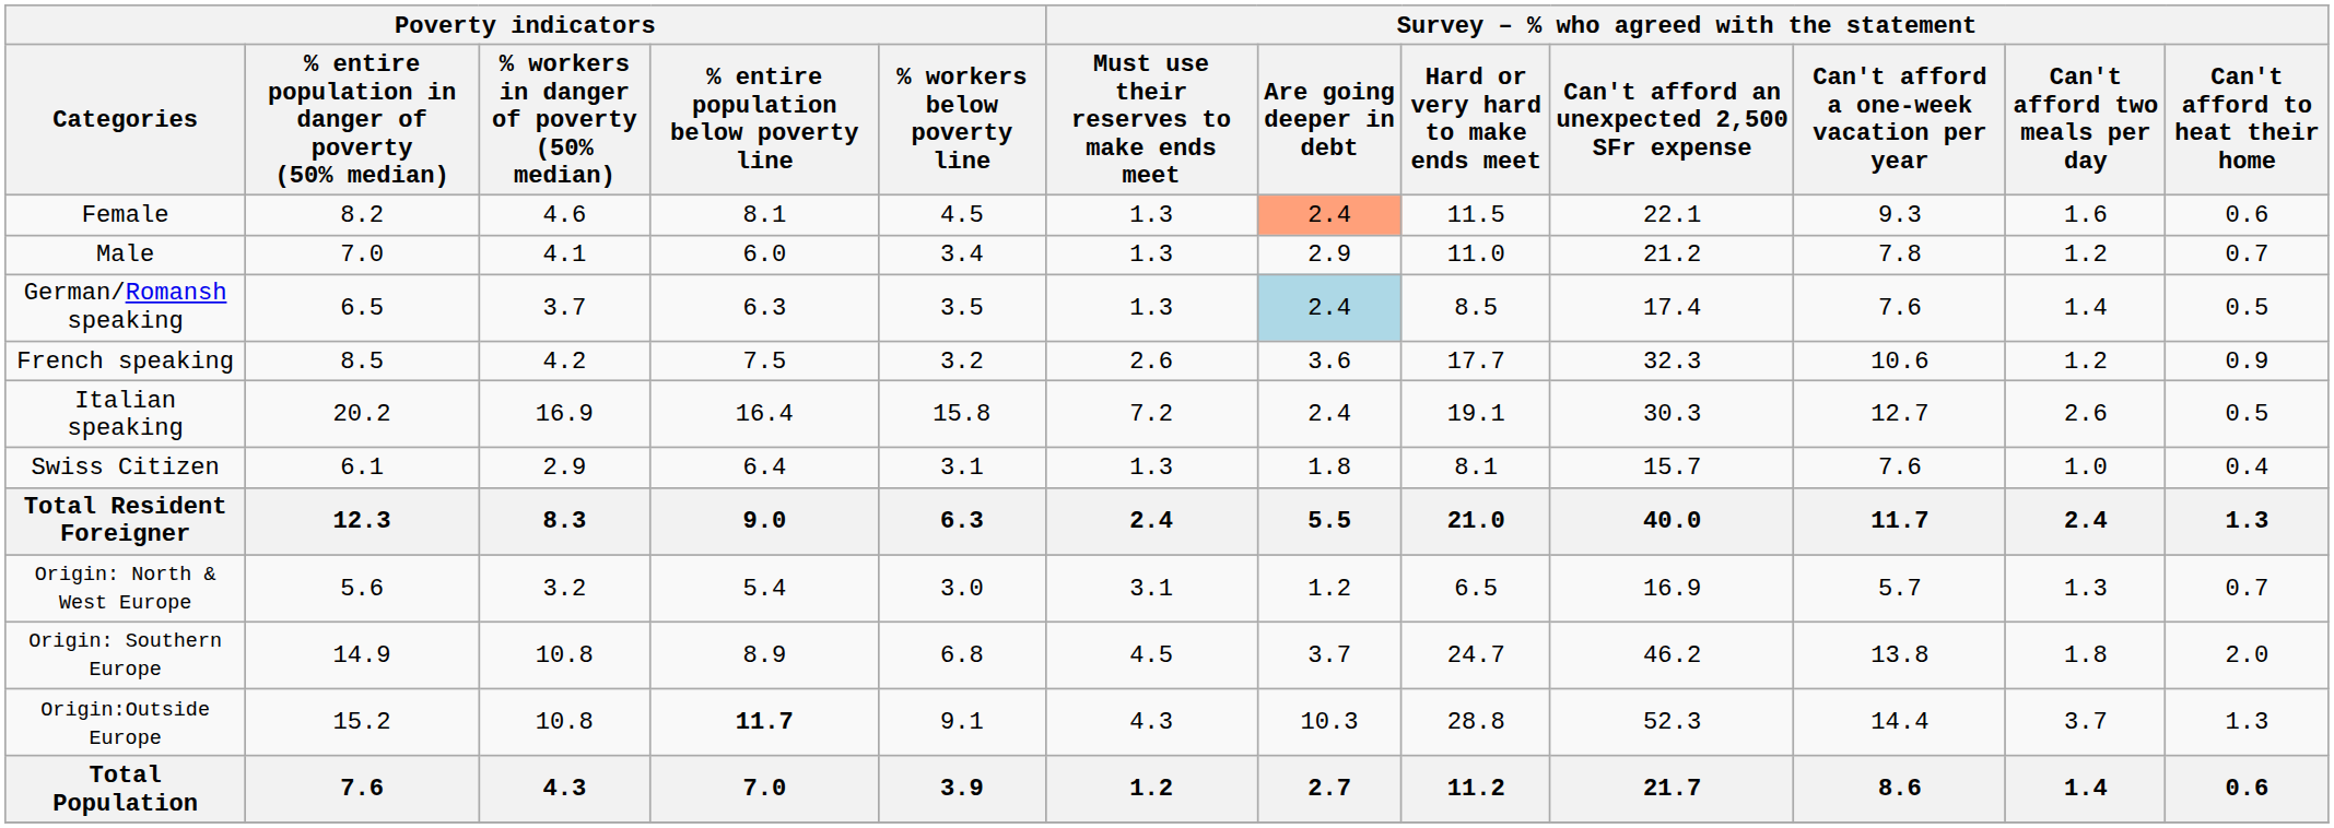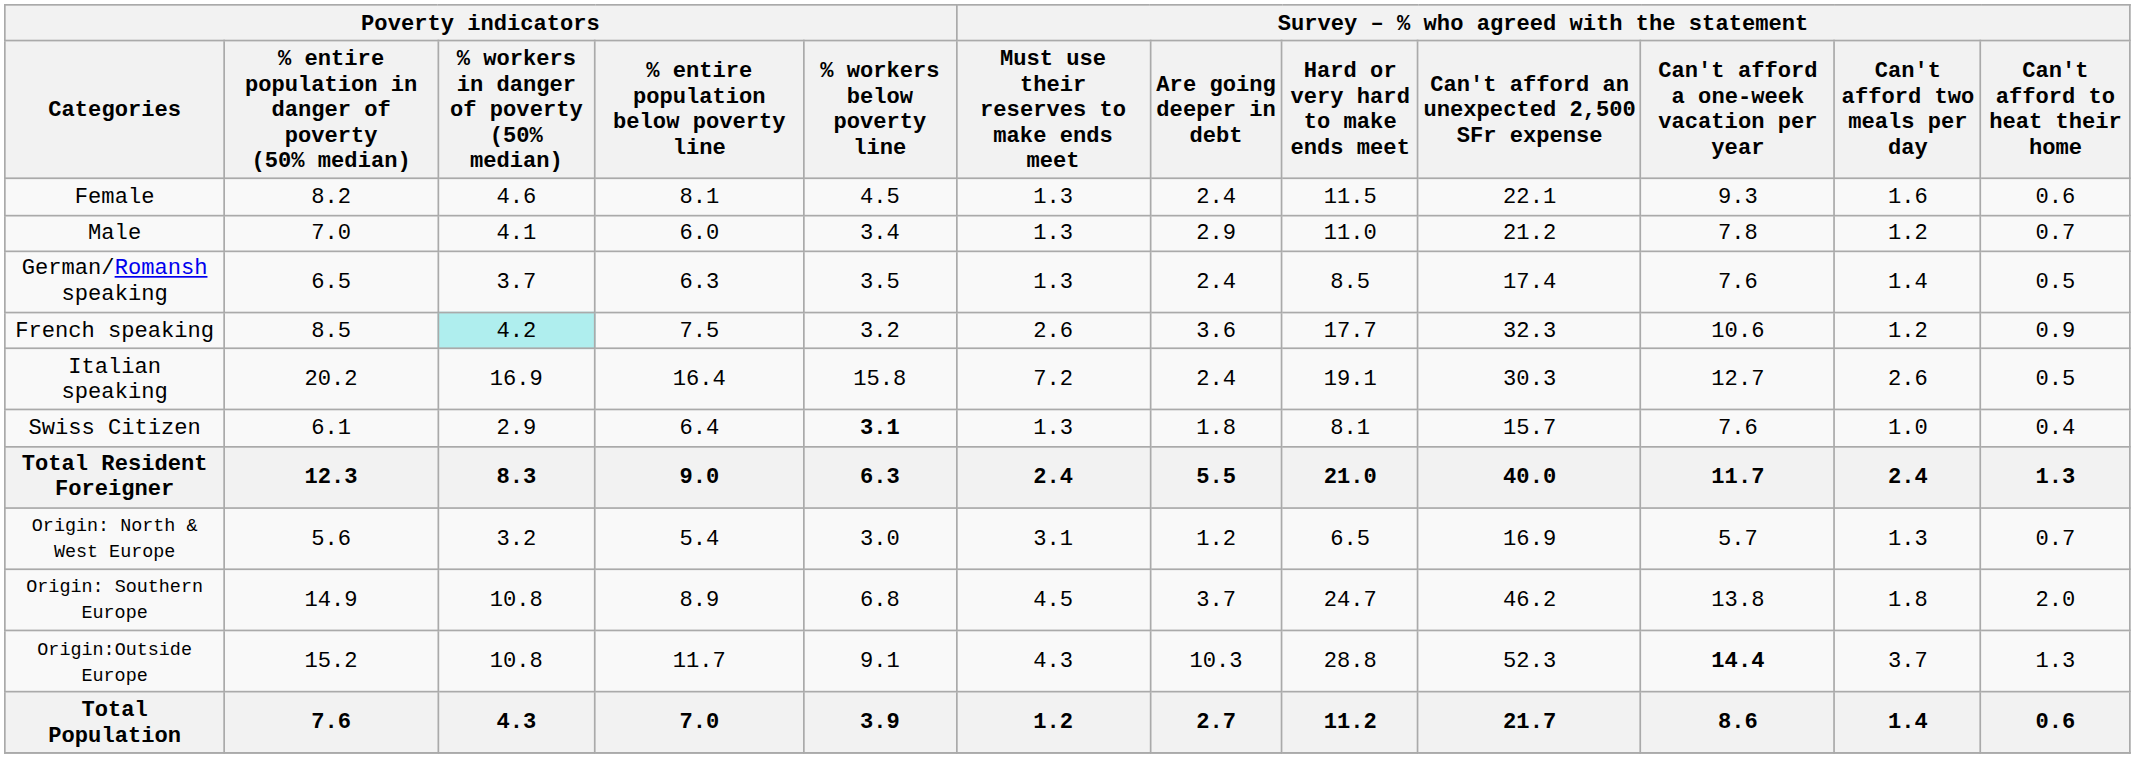Female | column 7: lightsalmon background -> no background
German/Romansh speaking | column 7: lightblue background -> no background
French speaking | column 3: no background -> paleturquoise background
Swiss Citizen | Poverty indicators / % workers below poverty line: normal -> bold
Origin:Outside Europe | Poverty indicators / % entire population below poverty line: bold -> normal
Origin:Outside Europe | column 10: normal -> bold
